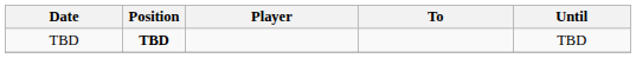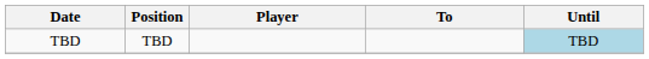row 2 | Position: bold -> normal
row 2 | Until: no background -> lightblue background
